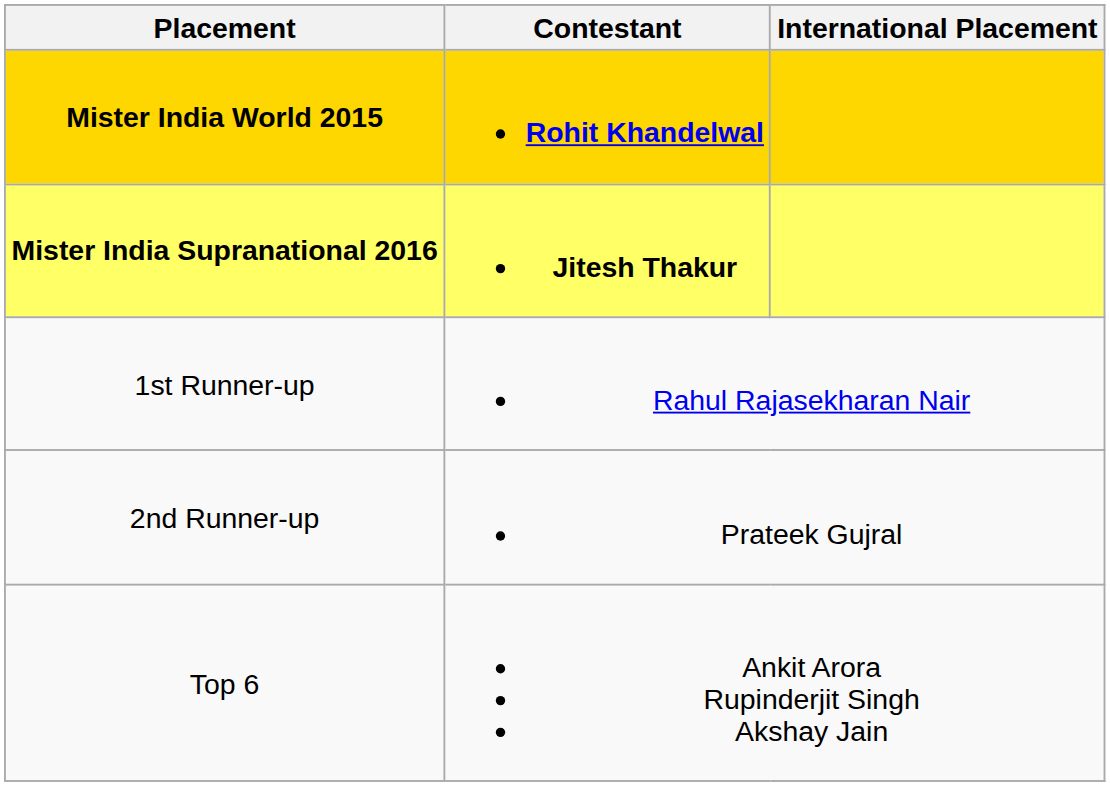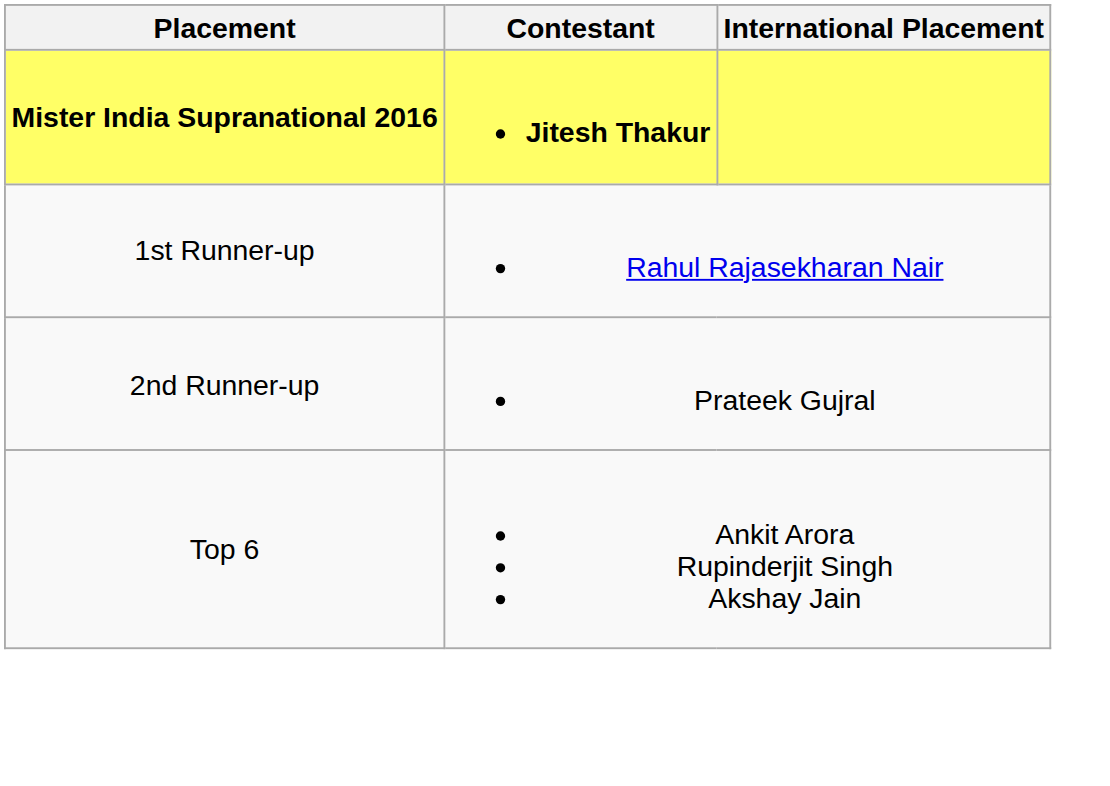- row: Mister India World 2015 | Rohit Khandelwal
